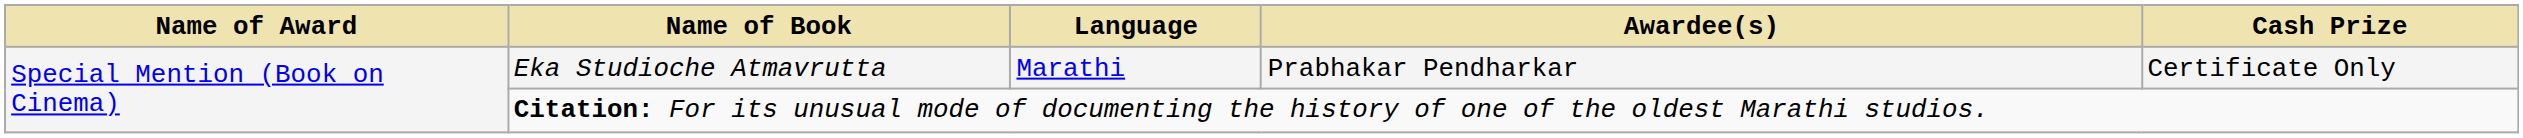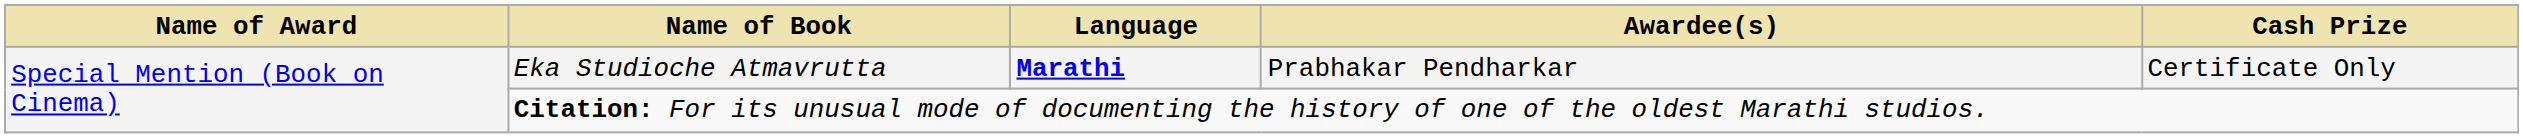Eka Studioche Atmavrutta | Language: normal -> bold
